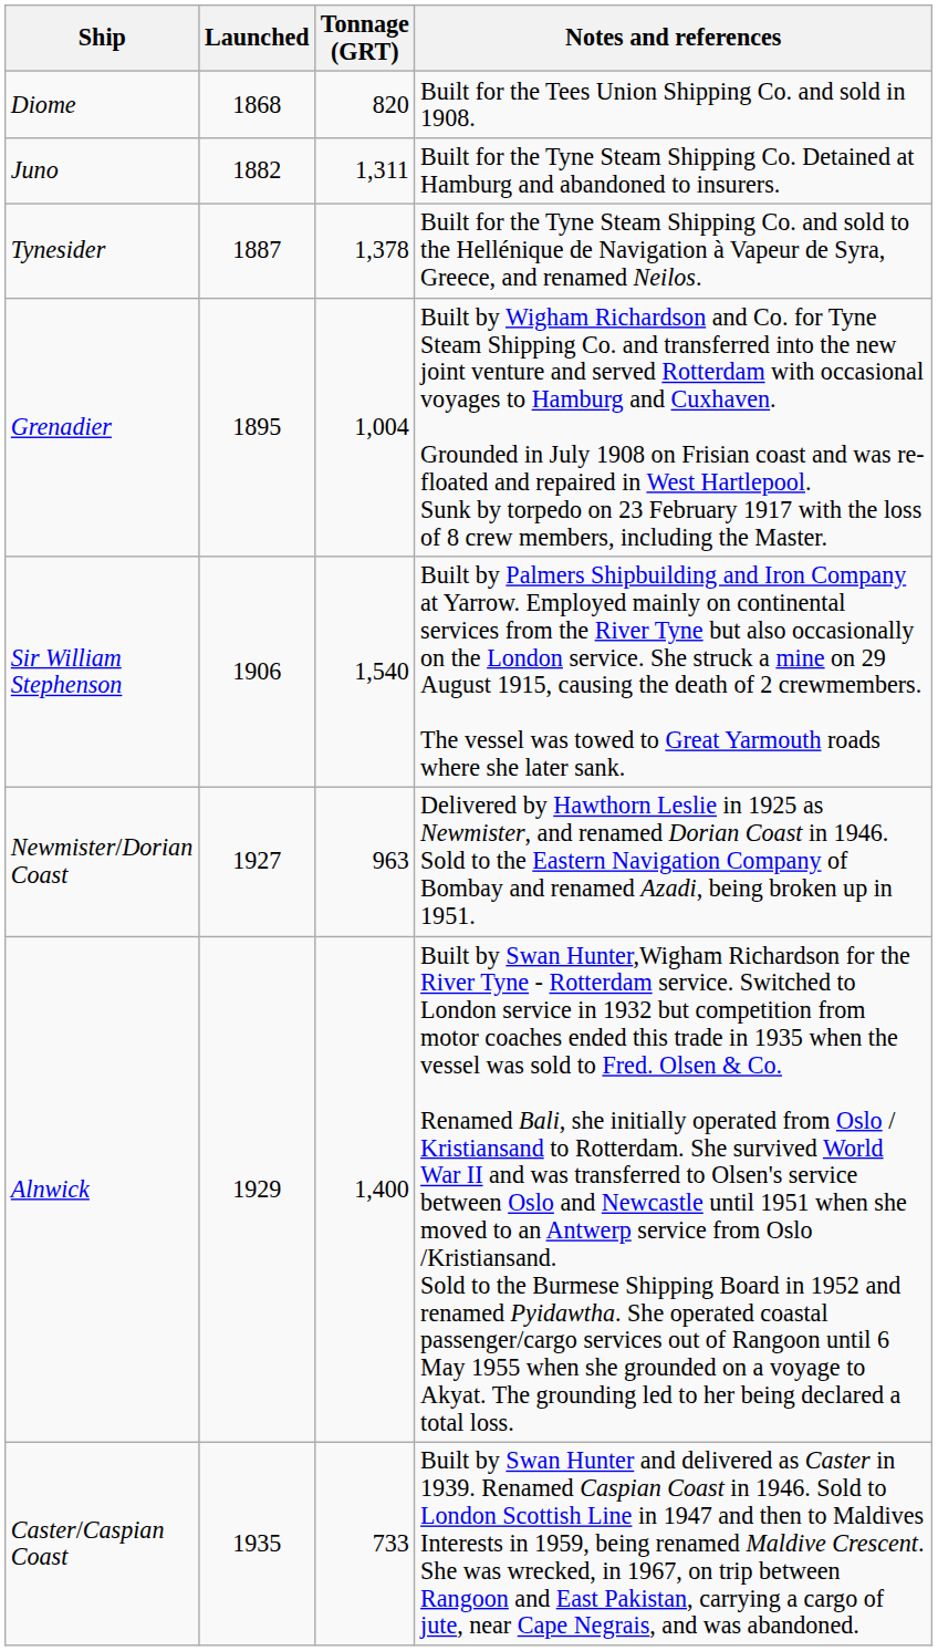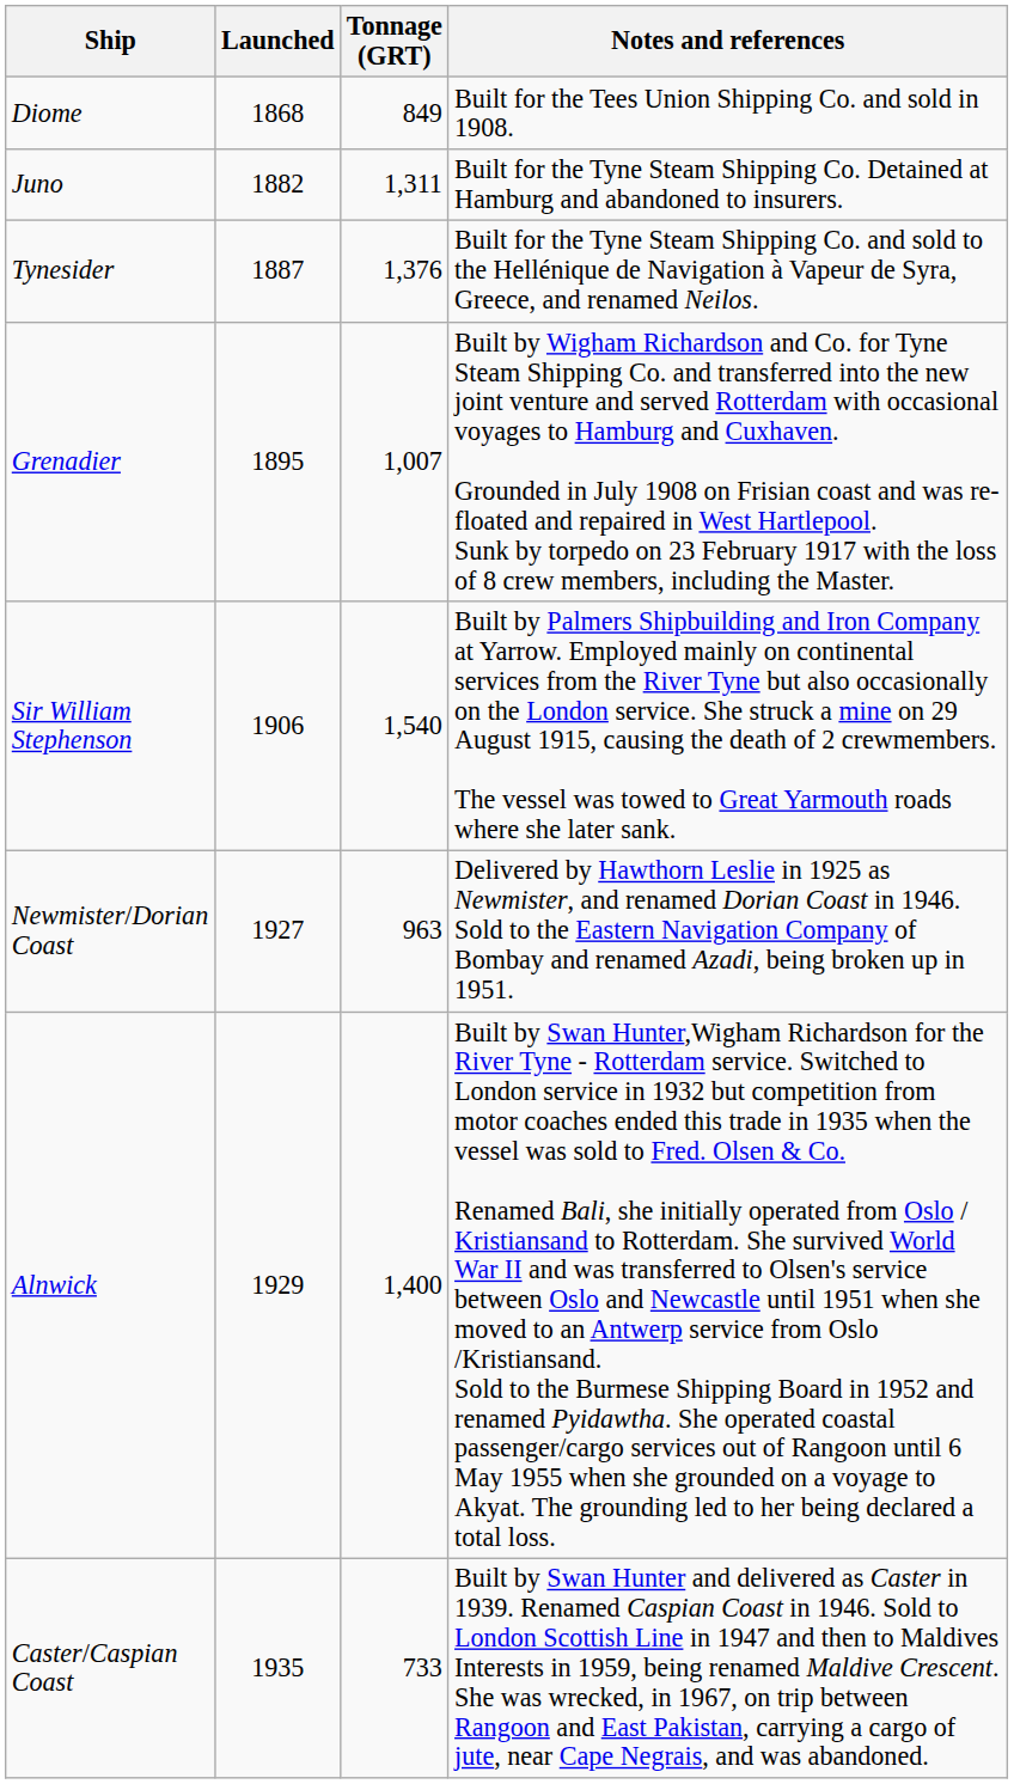Diome | Tonnage (GRT): 820 -> 849
Tynesider | Tonnage (GRT): 1,378 -> 1,376
Grenadier | Tonnage (GRT): 1,004 -> 1,007
